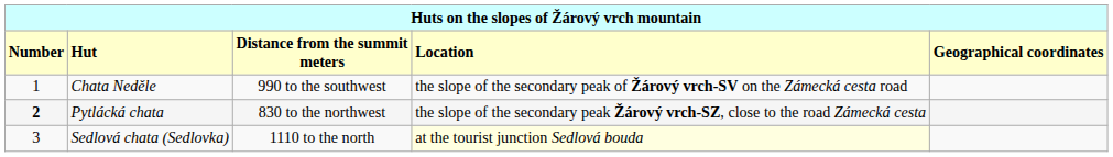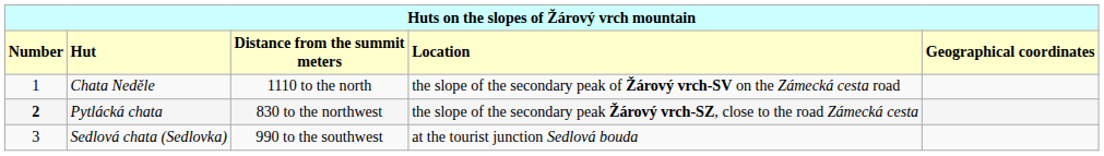Chata Neděle | column 3: 990 to the southwest -> 1110 to the north
Sedlová chata (Sedlovka) | column 3: 1110 to the north -> 990 to the southwest
Sedlová chata (Sedlovka) | column 4: lightyellow background -> no background
